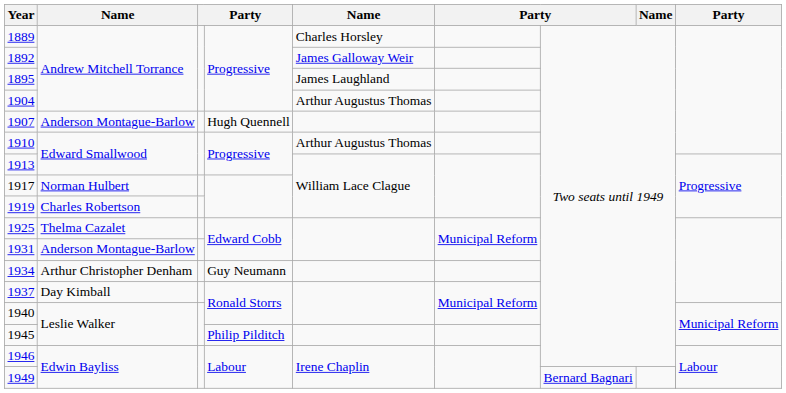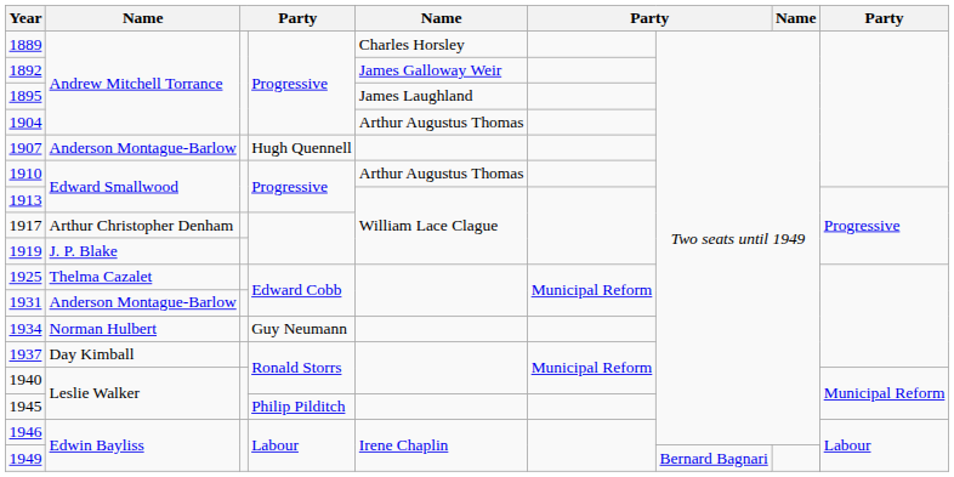1917 | column 2: Norman Hulbert -> Arthur Christopher Denham
1919 | column 2: Charles Robertson -> J. P. Blake
1934 | column 2: Arthur Christopher Denham -> Norman Hulbert
